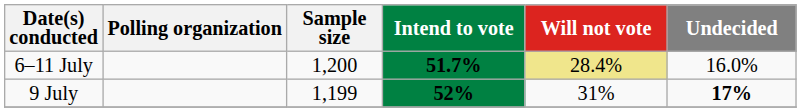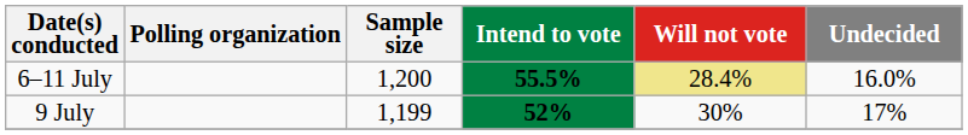6–11 July | Intend to vote: 51.7% -> 55.5%
9 July | Will not vote: 31% -> 30%
9 July | Undecided: bold -> normal
